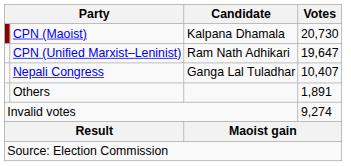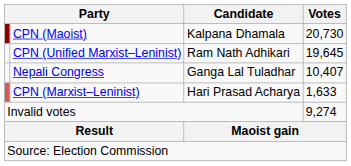CPN (Unified Marxist–Leninist) | Votes: 19,647 -> 19,645
+ row: CPN (Marxist–Leninist) | Hari Prasad Acharya | 1,633
- row: Others | 1,891
